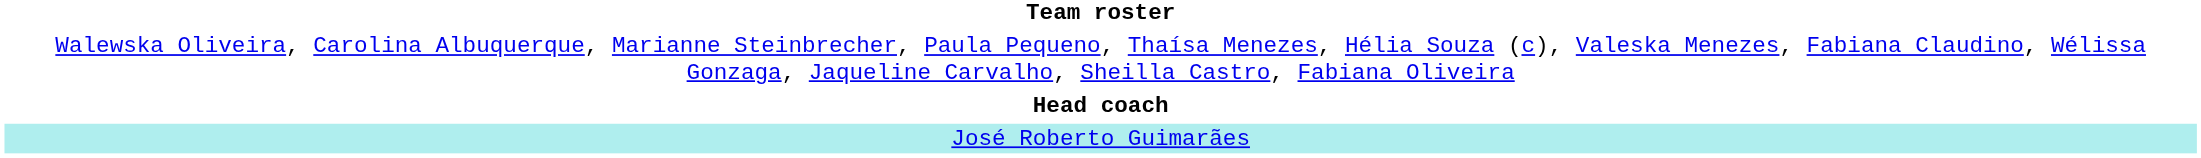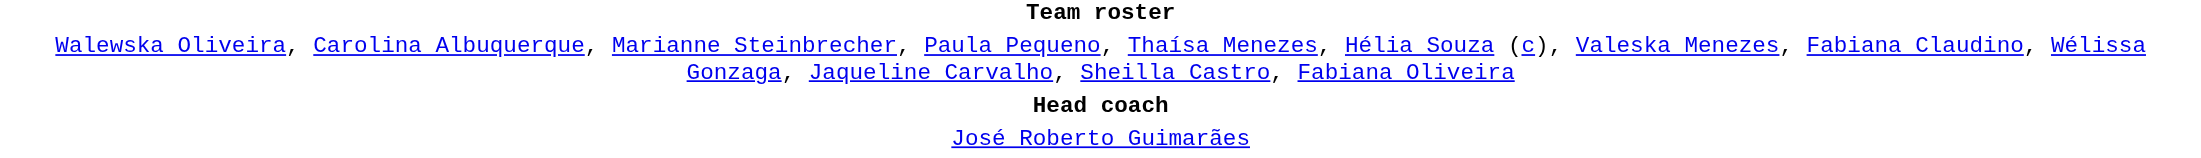row 4 | column 1: paleturquoise background -> no background
